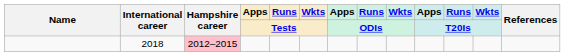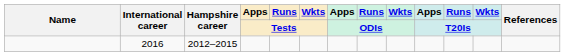row 3 | International career: 2018 -> 2016
row 3 | Hampshire career: pink background -> no background
